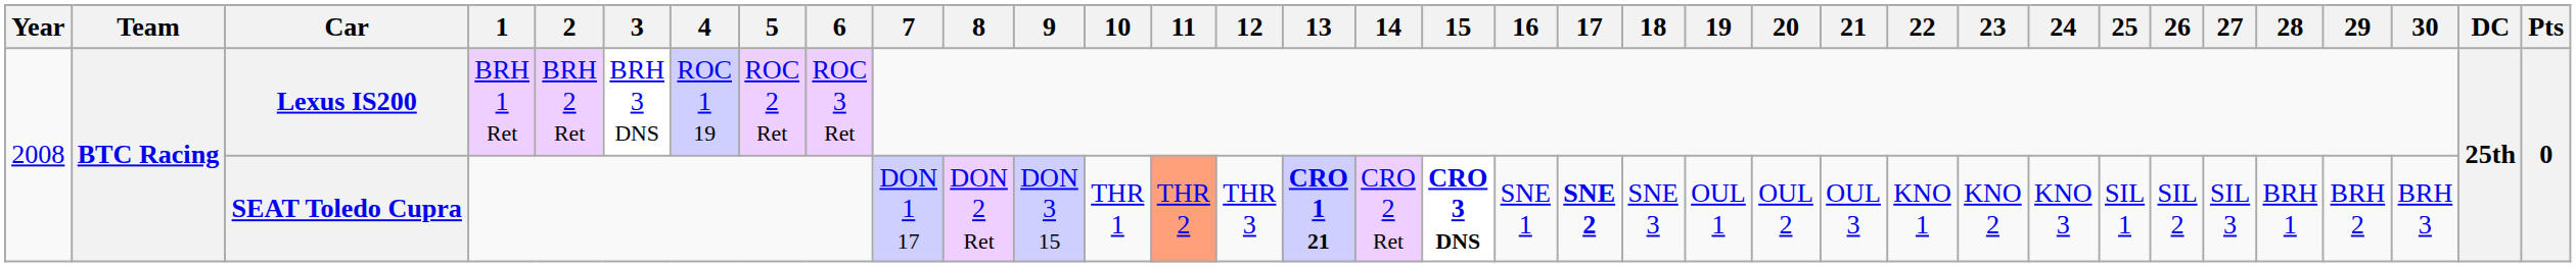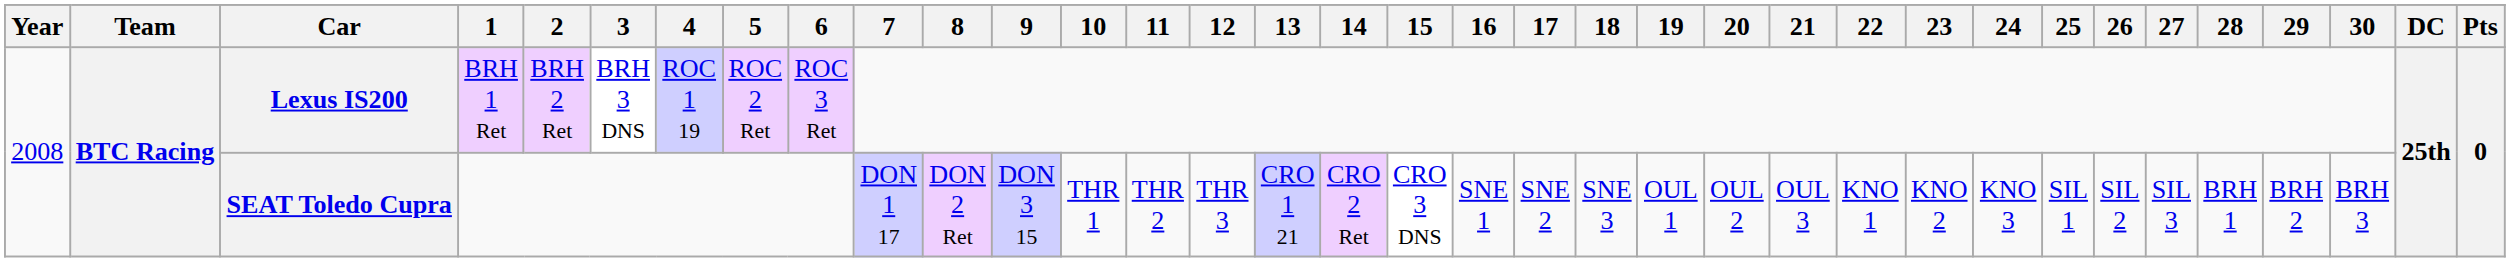SEAT Toledo Cupra | 11: lightsalmon background -> no background
SEAT Toledo Cupra | 13: bold -> normal
SEAT Toledo Cupra | 15: bold -> normal
SEAT Toledo Cupra | 17: bold -> normal
